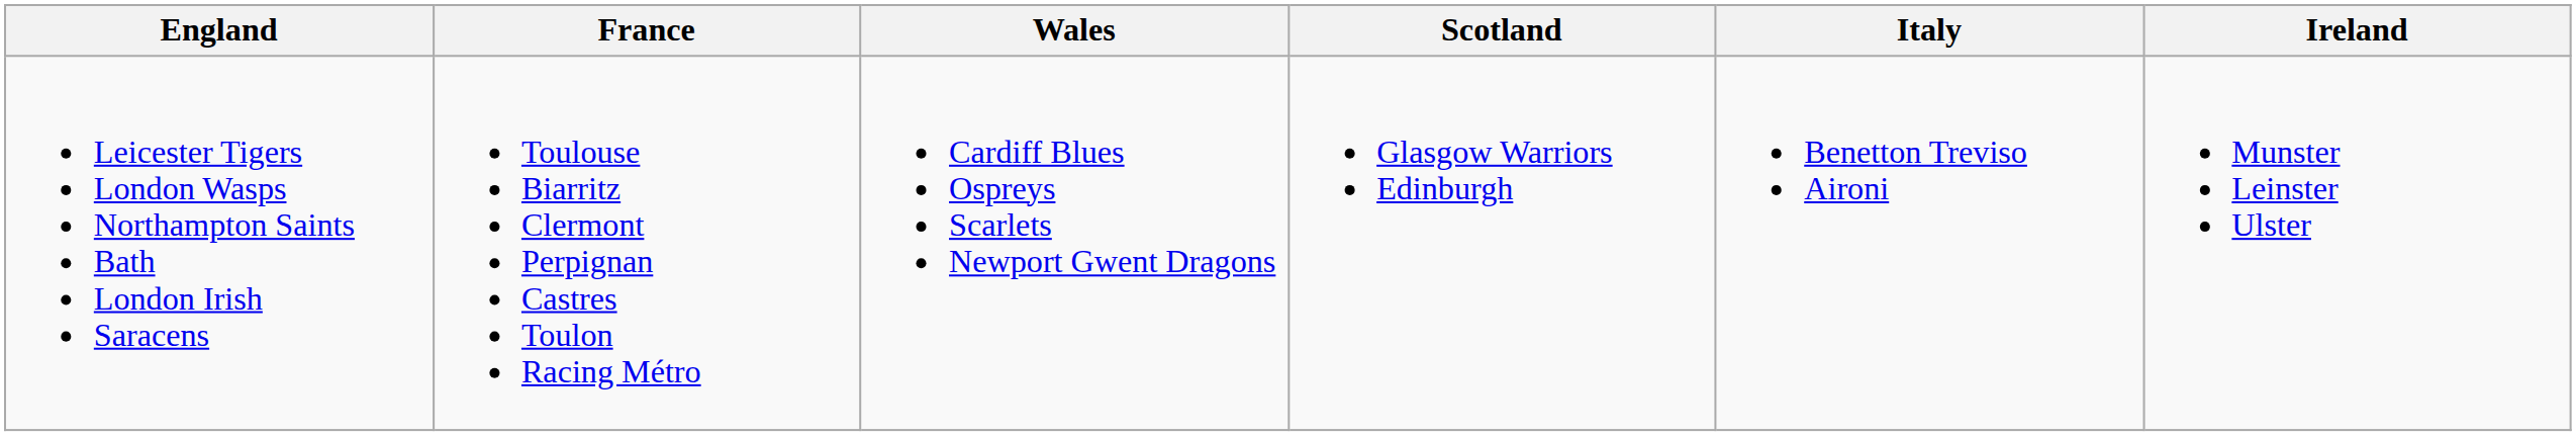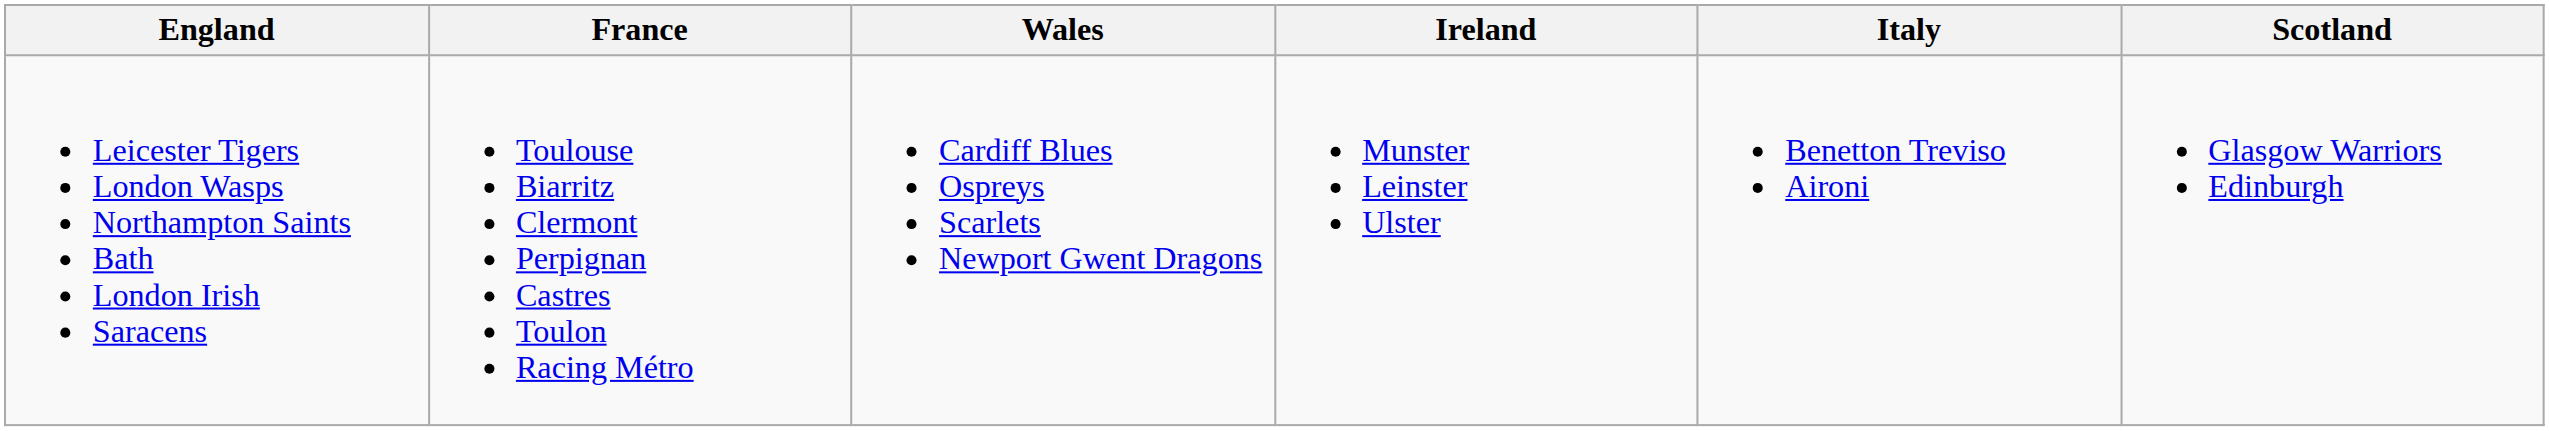columns swapped: Ireland <-> Scotland
